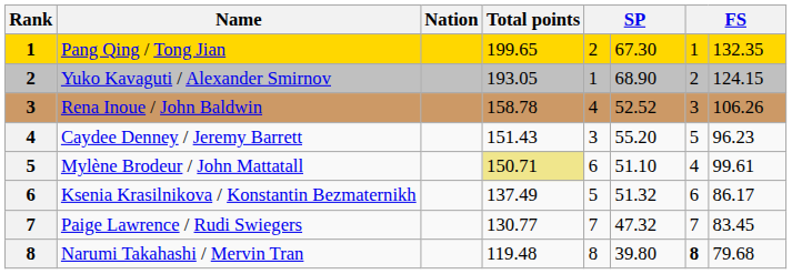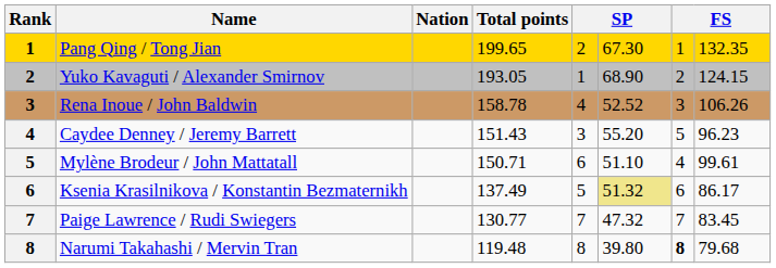Mylène Brodeur / John Mattatall | Total points: khaki background -> no background
Ksenia Krasilnikova / Konstantin Bezmaternikh | column 6: no background -> khaki background
